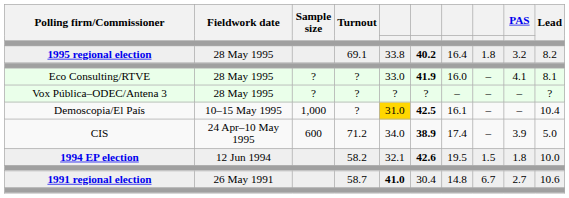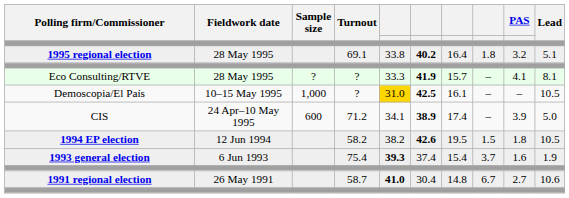1995 regional election | Lead: 8.2 -> 5.1
Eco Consulting/RTVE | column 5: 33.0 -> 33.3
Eco Consulting/RTVE | column 7: 16.0 -> 15.7
- row: Vox Pública–ODEC/Antena 3 | 28 May 1995 | ? | ? | ? | ? | – | – | – | ?
Demoscopia/El País | Lead: 10.4 -> 10.5
CIS | column 5: 34.0 -> 34.1
1994 EP election | column 5: 32.1 -> 38.2
1994 EP election | Lead: 10.0 -> 10.5
+ row: 1993 general election | 6 Jun 1993 | 75.4 | 39.3 | 37.4 | 15.4 | 3.7 | 1.6 | 1.9
